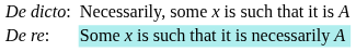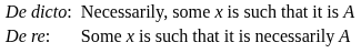De re: | column 2: paleturquoise background -> no background
